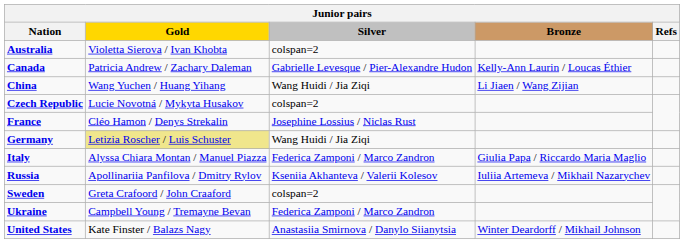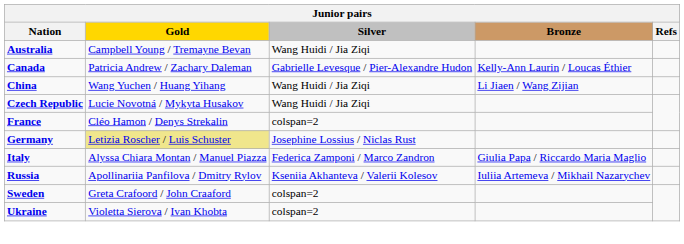Australia | Gold: Violetta Sierova / Ivan Khobta -> Campbell Young / Tremayne Bevan
Australia | Silver: colspan=2 -> Wang Huidi / Jia Ziqi
Czech Republic | Silver: colspan=2 -> Wang Huidi / Jia Ziqi
France | Silver: Josephine Lossius / Niclas Rust -> colspan=2
Germany | Silver: Wang Huidi / Jia Ziqi -> Josephine Lossius / Niclas Rust
Ukraine | Gold: Campbell Young / Tremayne Bevan -> Violetta Sierova / Ivan Khobta
Ukraine | Silver: Federica Zamponi / Marco Zandron -> colspan=2
- row: United States | Kate Finster / Balazs Nagy | Anastasiia Smirnova / Danylo Siianytsia | Winter Deardorff / Mikhail Johnson
